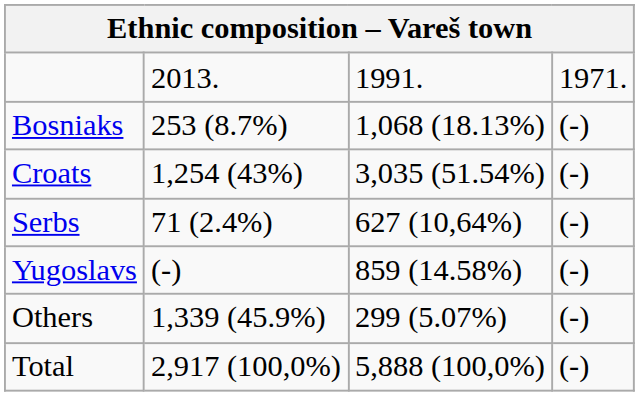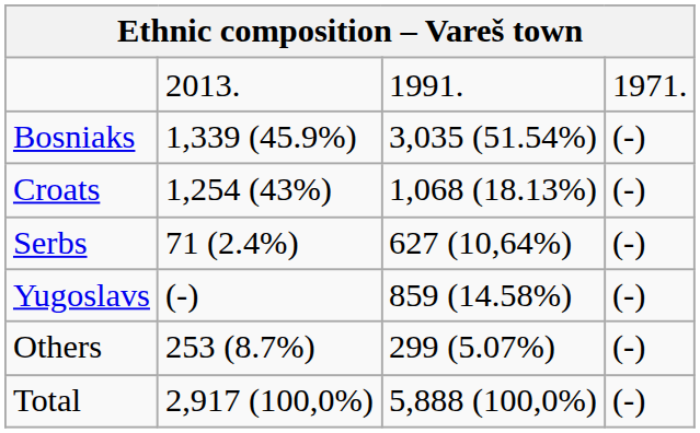Bosniaks | column 2: 253 (8.7%) -> 1,339 (45.9%)
Bosniaks | column 3: 1,068 (18.13%) -> 3,035 (51.54%)
Croats | column 3: 3,035 (51.54%) -> 1,068 (18.13%)
Others | column 2: 1,339 (45.9%) -> 253 (8.7%)
